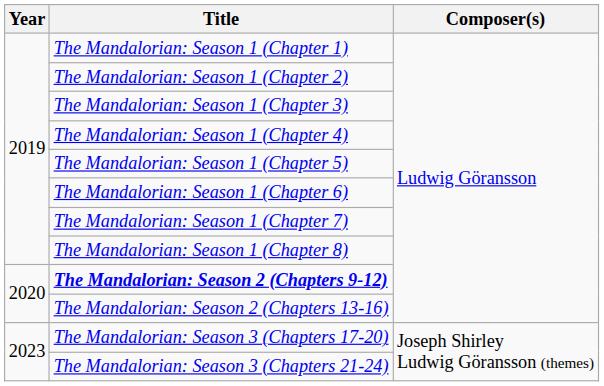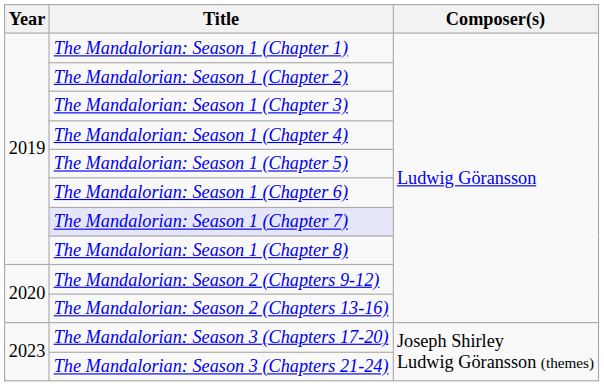The Mandalorian: Season 1 (Chapter 7) | Title: no background -> lavender background
The Mandalorian: Season 2 (Chapters 9-12) | Title: bold -> normal
